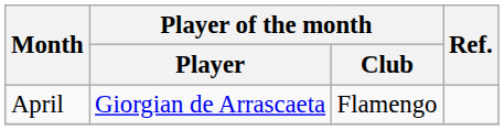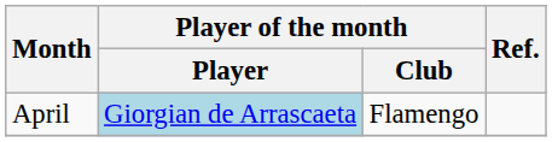April | Player of the month / Player: no background -> lightblue background
